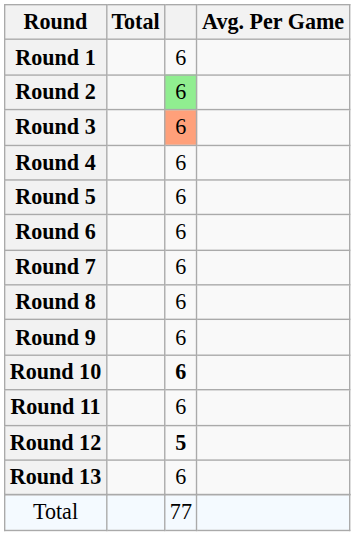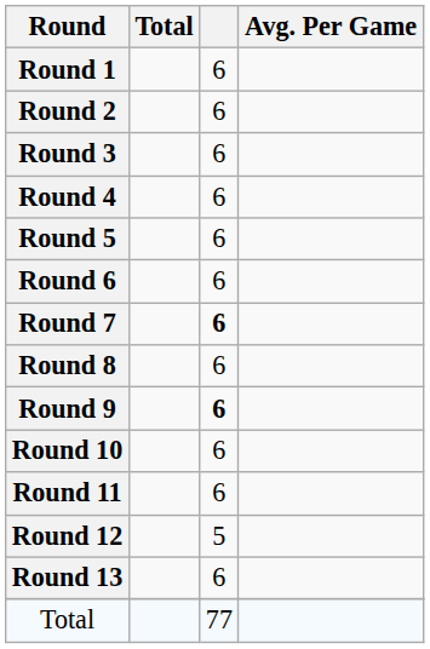Round 2 | column 3: lightgreen background -> no background
Round 3 | column 3: lightsalmon background -> no background
Round 7 | column 3: normal -> bold
Round 9 | column 3: normal -> bold
Round 10 | column 3: bold -> normal
Round 12 | column 3: bold -> normal
